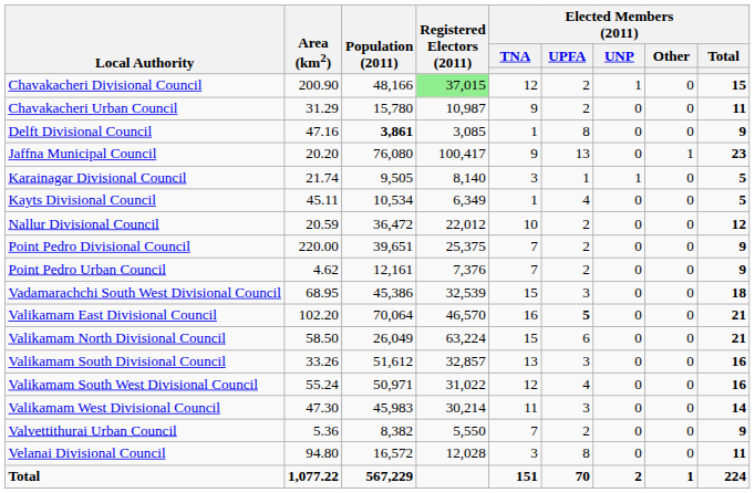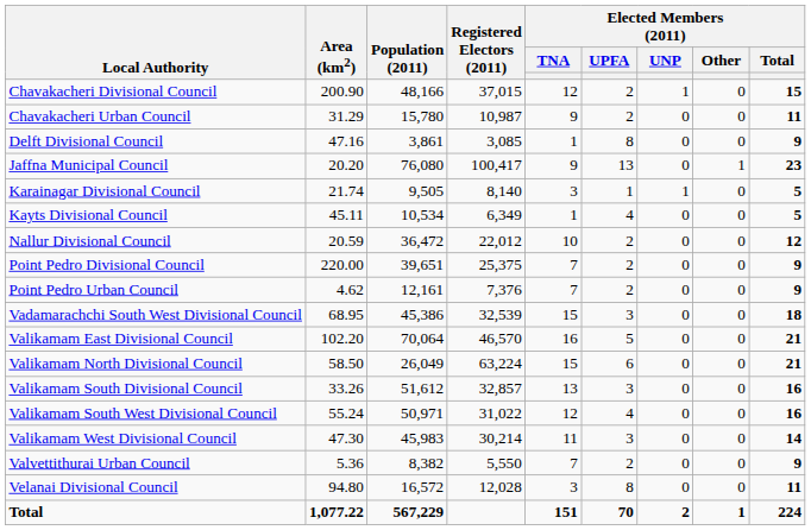Chavakacheri Divisional Council | Registered Electors (2011): lightgreen background -> no background
Delft Divisional Council | Population (2011): bold -> normal
Valikamam East Divisional Council | Elected Members (2011) / UPFA: bold -> normal
